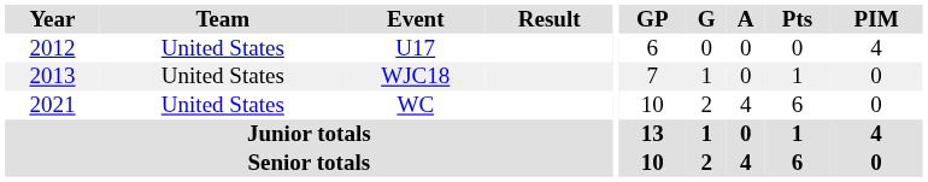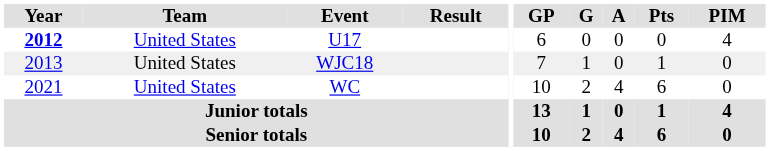U17 | Year: normal -> bold
